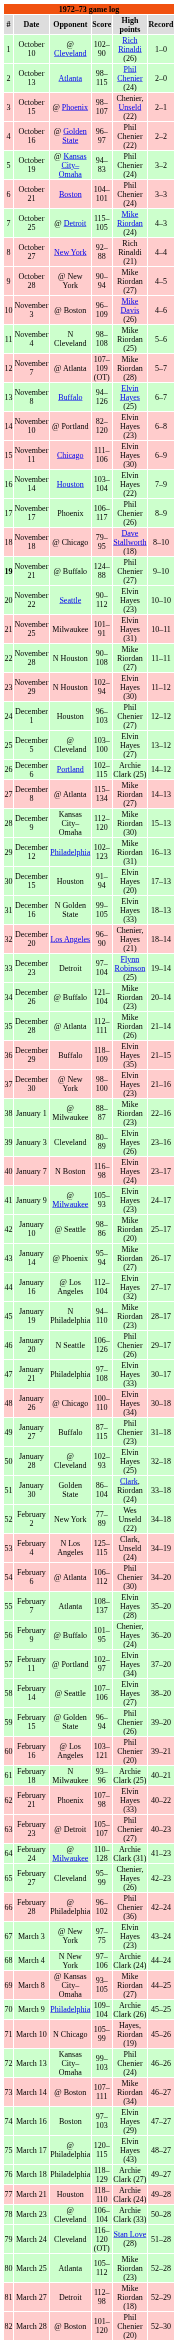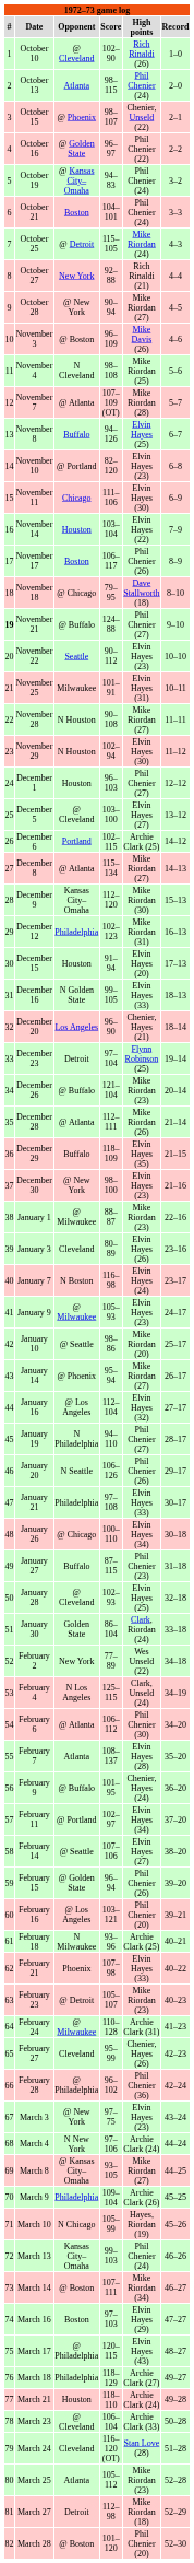November 17 | Opponent: Phoenix -> Boston
January 19 | High points: Mike Riordan (23) -> Phil Chenier (27)
February 23 | High points: Phil Chenier (27) -> Mike Riordan (23)
